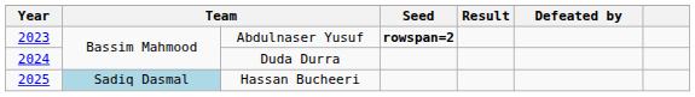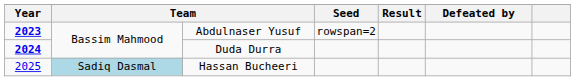Abdulnaser Yusuf | Year: normal -> bold
Abdulnaser Yusuf | Seed: bold -> normal
Duda Durra | Year: normal -> bold
